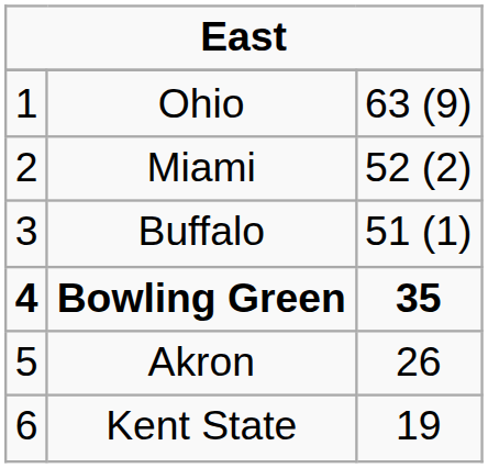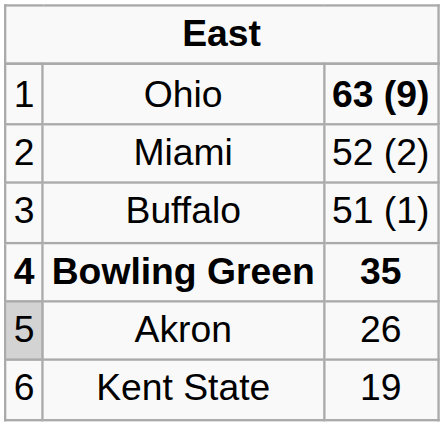Ohio | column 3: normal -> bold
Akron | column 1: no background -> lightgrey background
